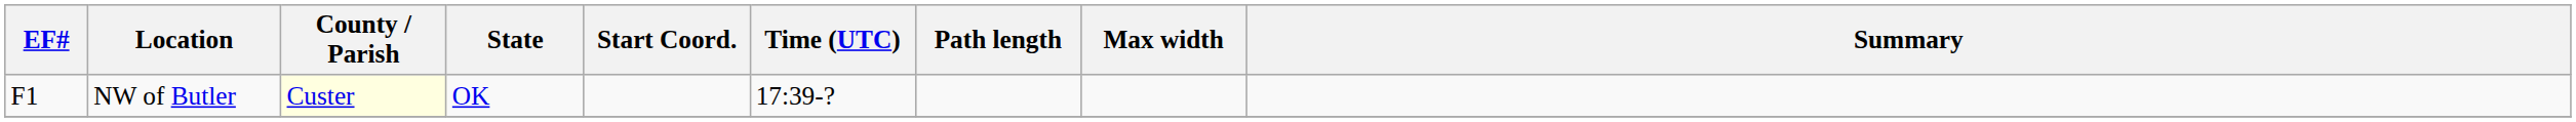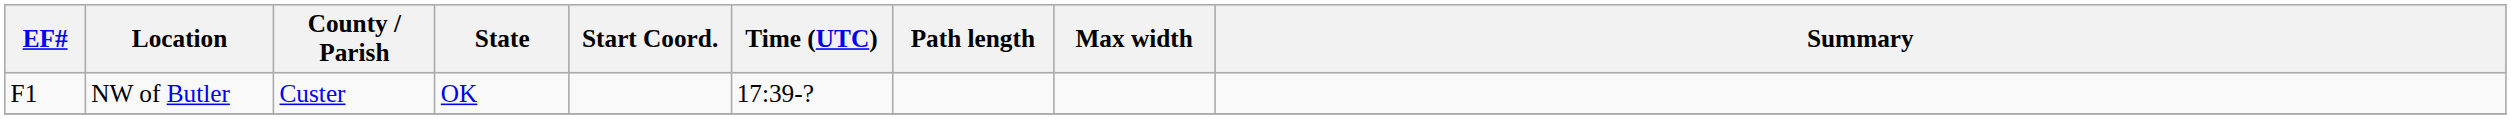NW of Butler | County / Parish: lightyellow background -> no background
